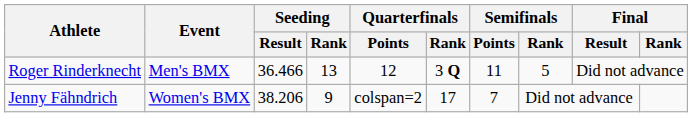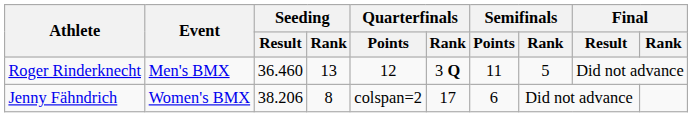Roger Rinderknecht | Seeding / Result: 36.466 -> 36.460
Jenny Fähndrich | Seeding / Rank: 9 -> 8
Jenny Fähndrich | Semifinals / Points: 7 -> 6
